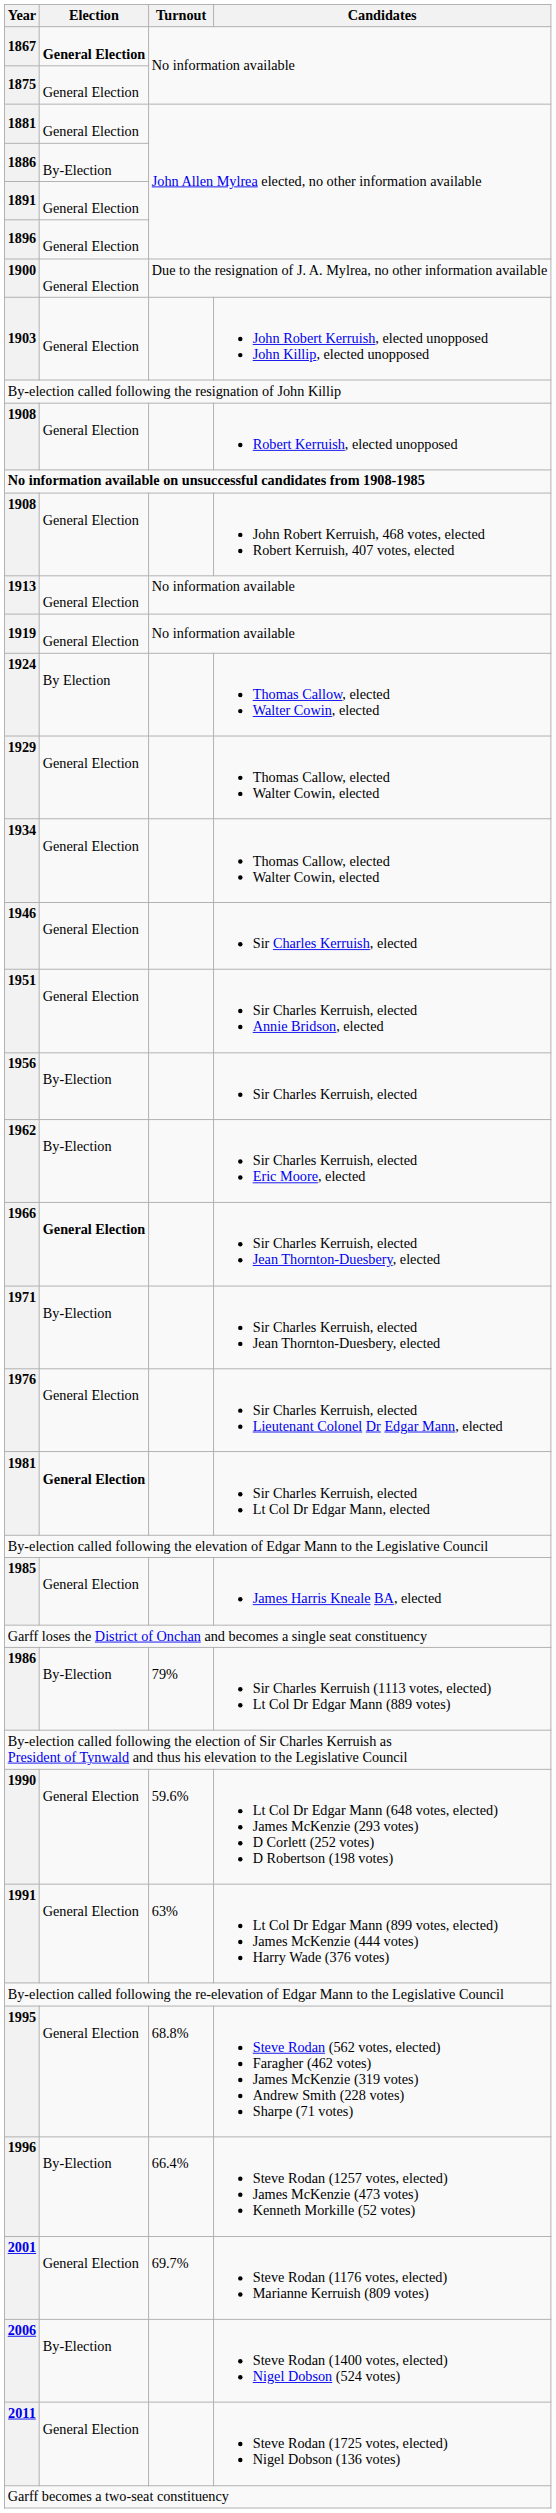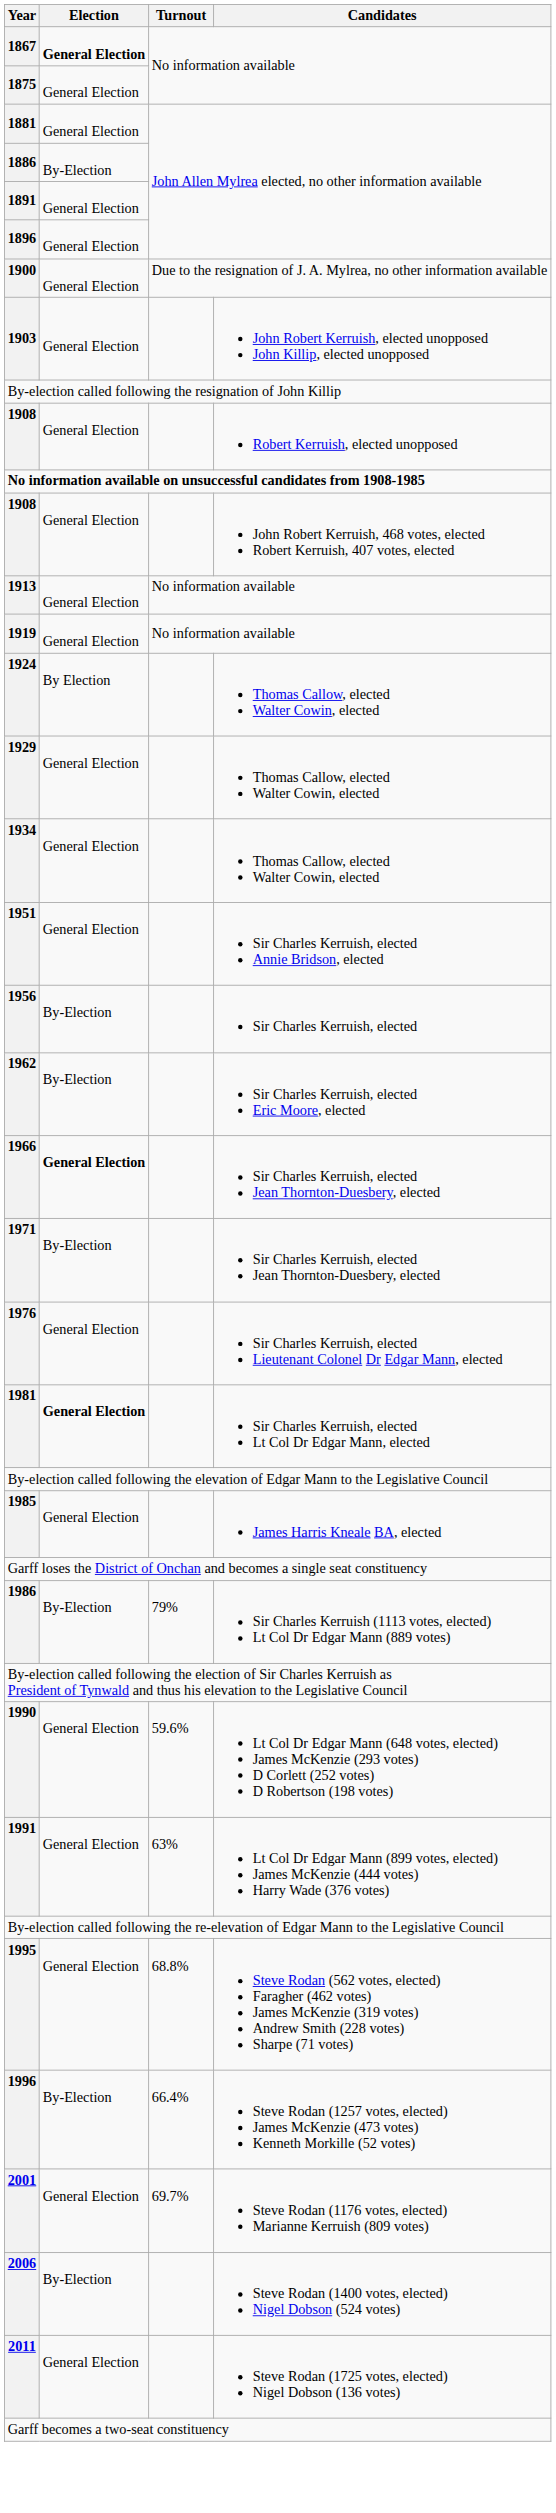- row: 1946 | General Election | Sir Charles Kerruish, elected
